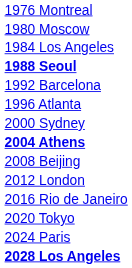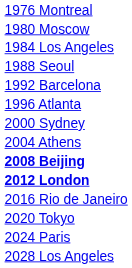1988 Seoul | column 1: bold -> normal
2004 Athens | column 1: bold -> normal
2008 Beijing | column 1: normal -> bold
2012 London | column 1: normal -> bold
2028 Los Angeles | column 1: bold -> normal
